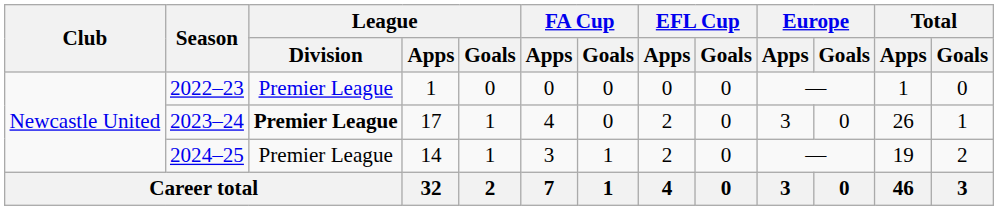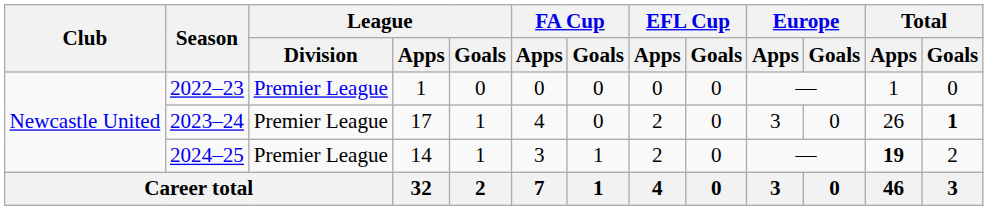2023–24 | League / Division: bold -> normal
2023–24 | Total / Goals: normal -> bold
2024–25 | Total / Apps: normal -> bold
